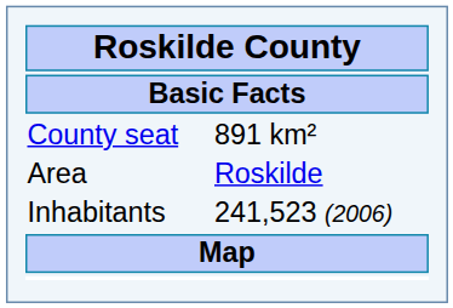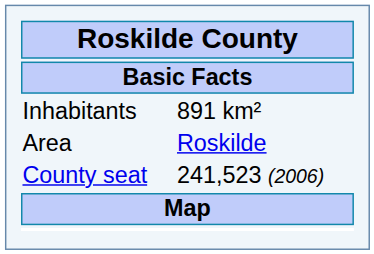row 3 | column 1: County seat -> Inhabitants
row 5 | column 1: Inhabitants -> County seat
